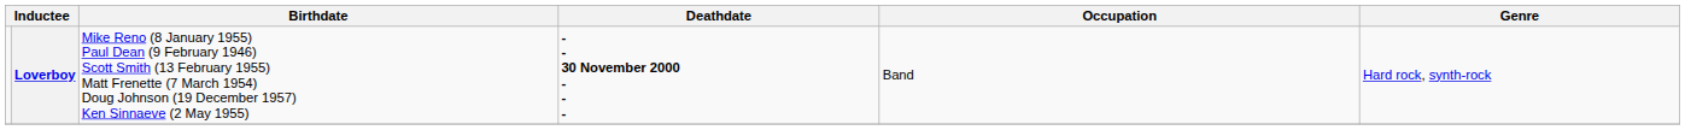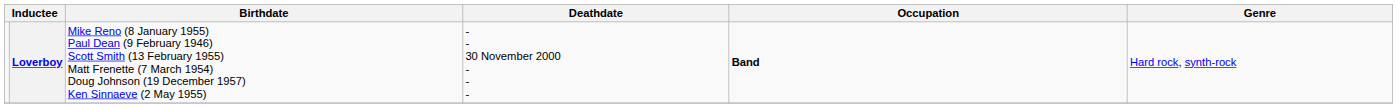Loverboy | Deathdate: bold -> normal
Loverboy | Occupation: normal -> bold
